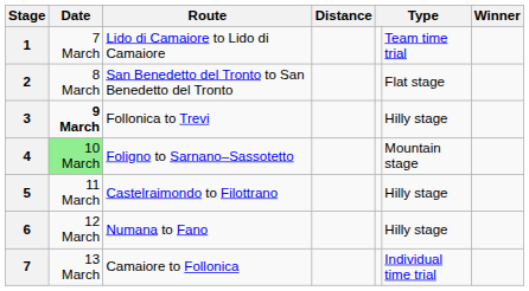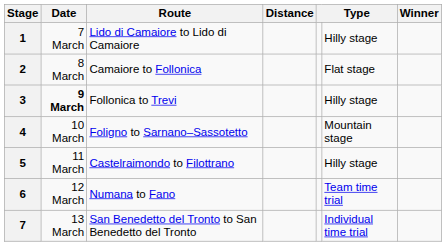1 | column 6: Team time trial -> Hilly stage
2 | Route: San Benedetto del Tronto to San Benedetto del Tronto -> Camaiore to Follonica
4 | Date: lightgreen background -> no background
6 | column 6: Hilly stage -> Team time trial
7 | Route: Camaiore to Follonica -> San Benedetto del Tronto to San Benedetto del Tronto
